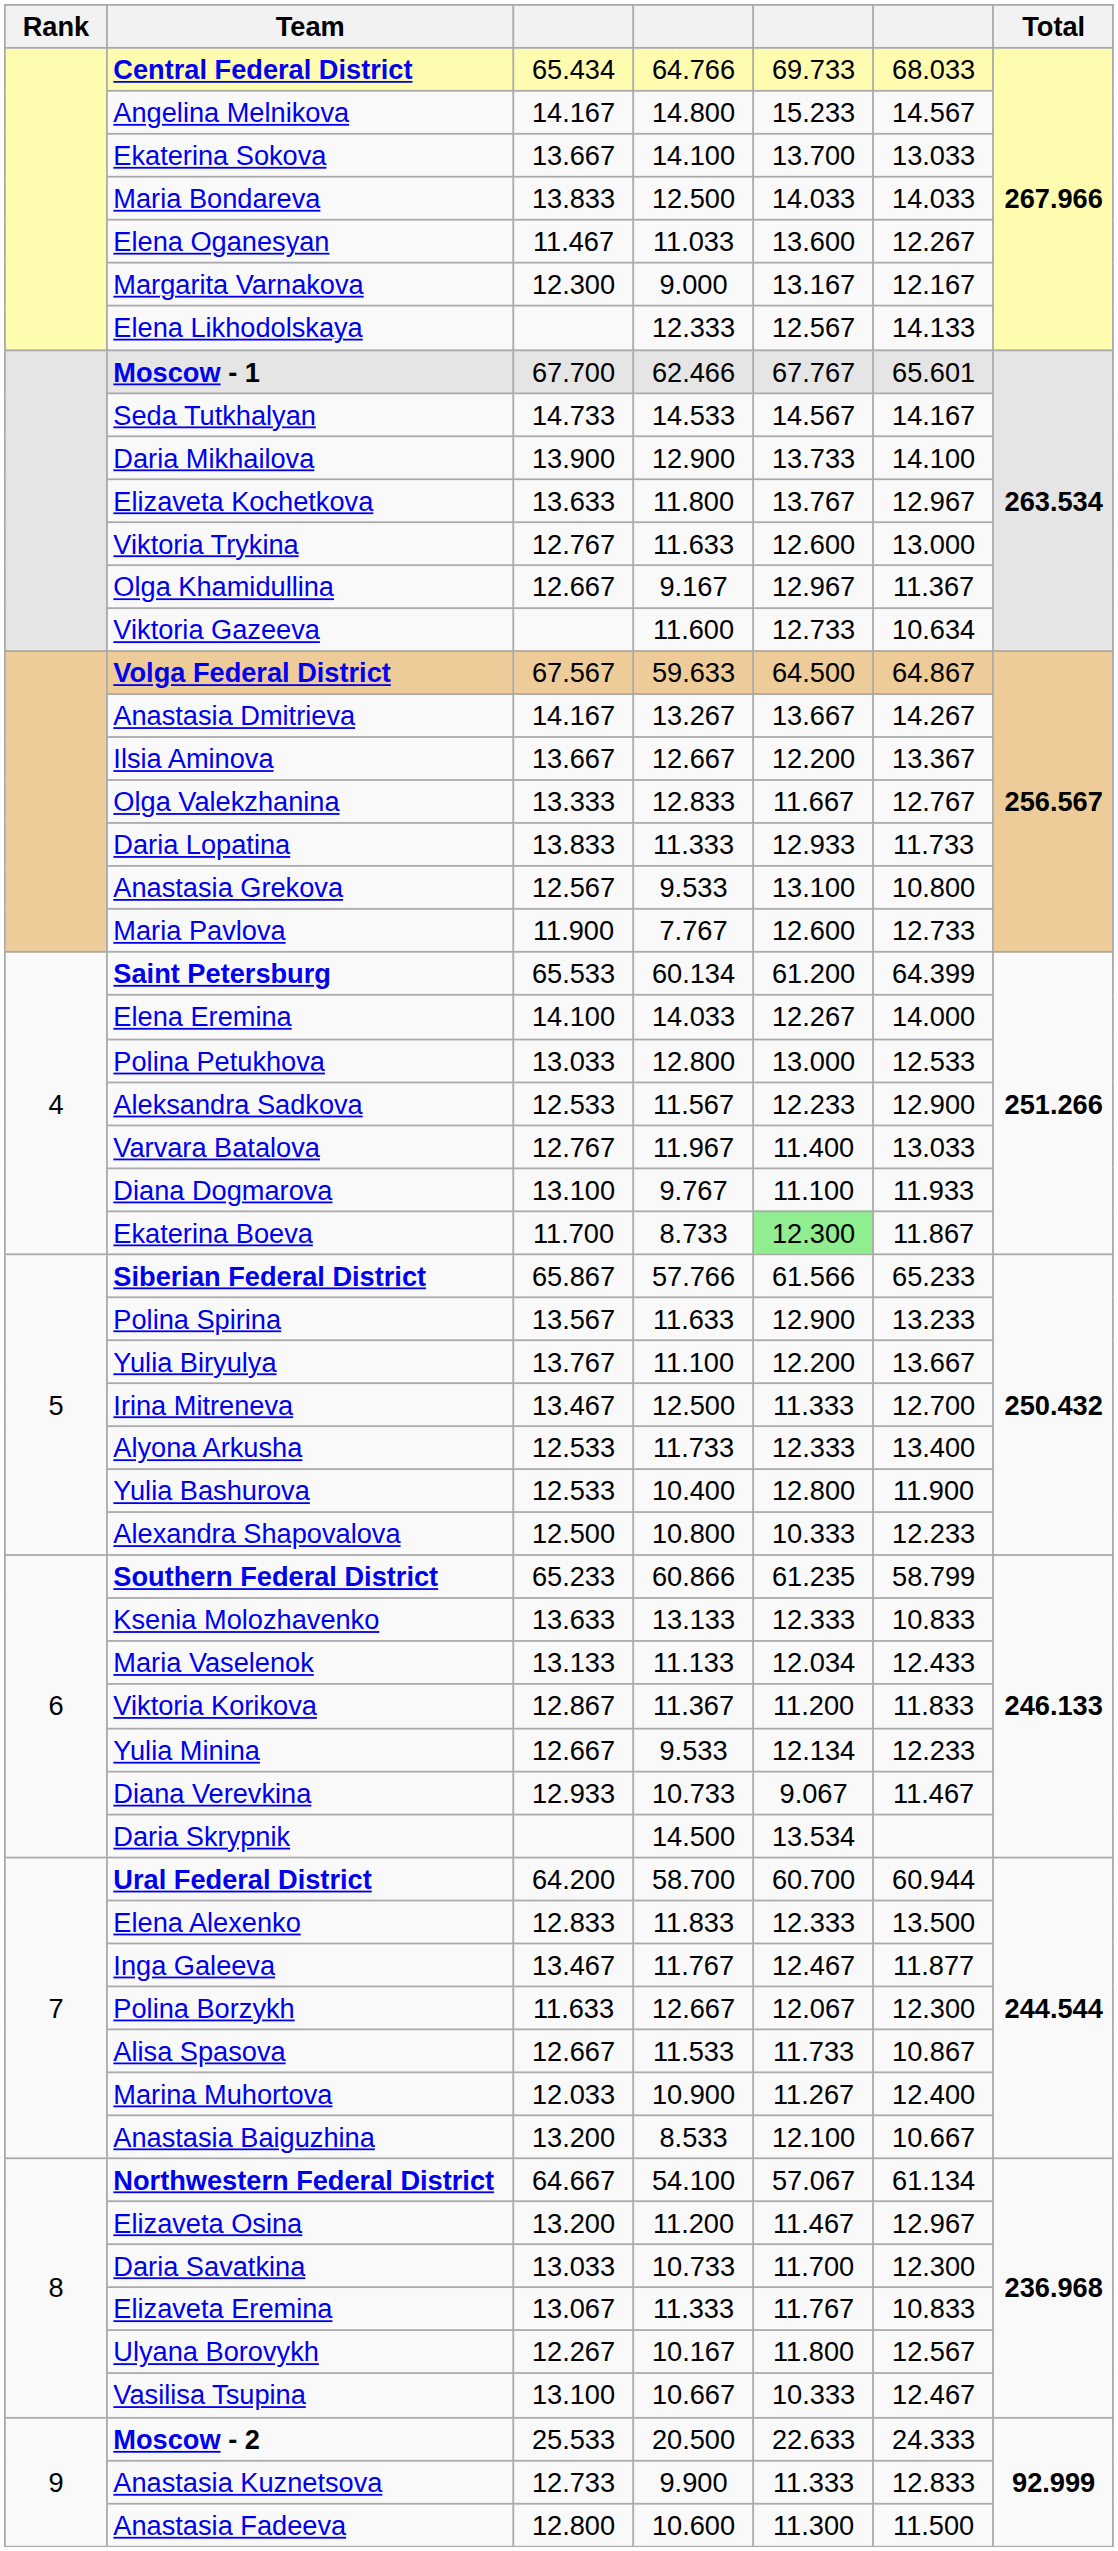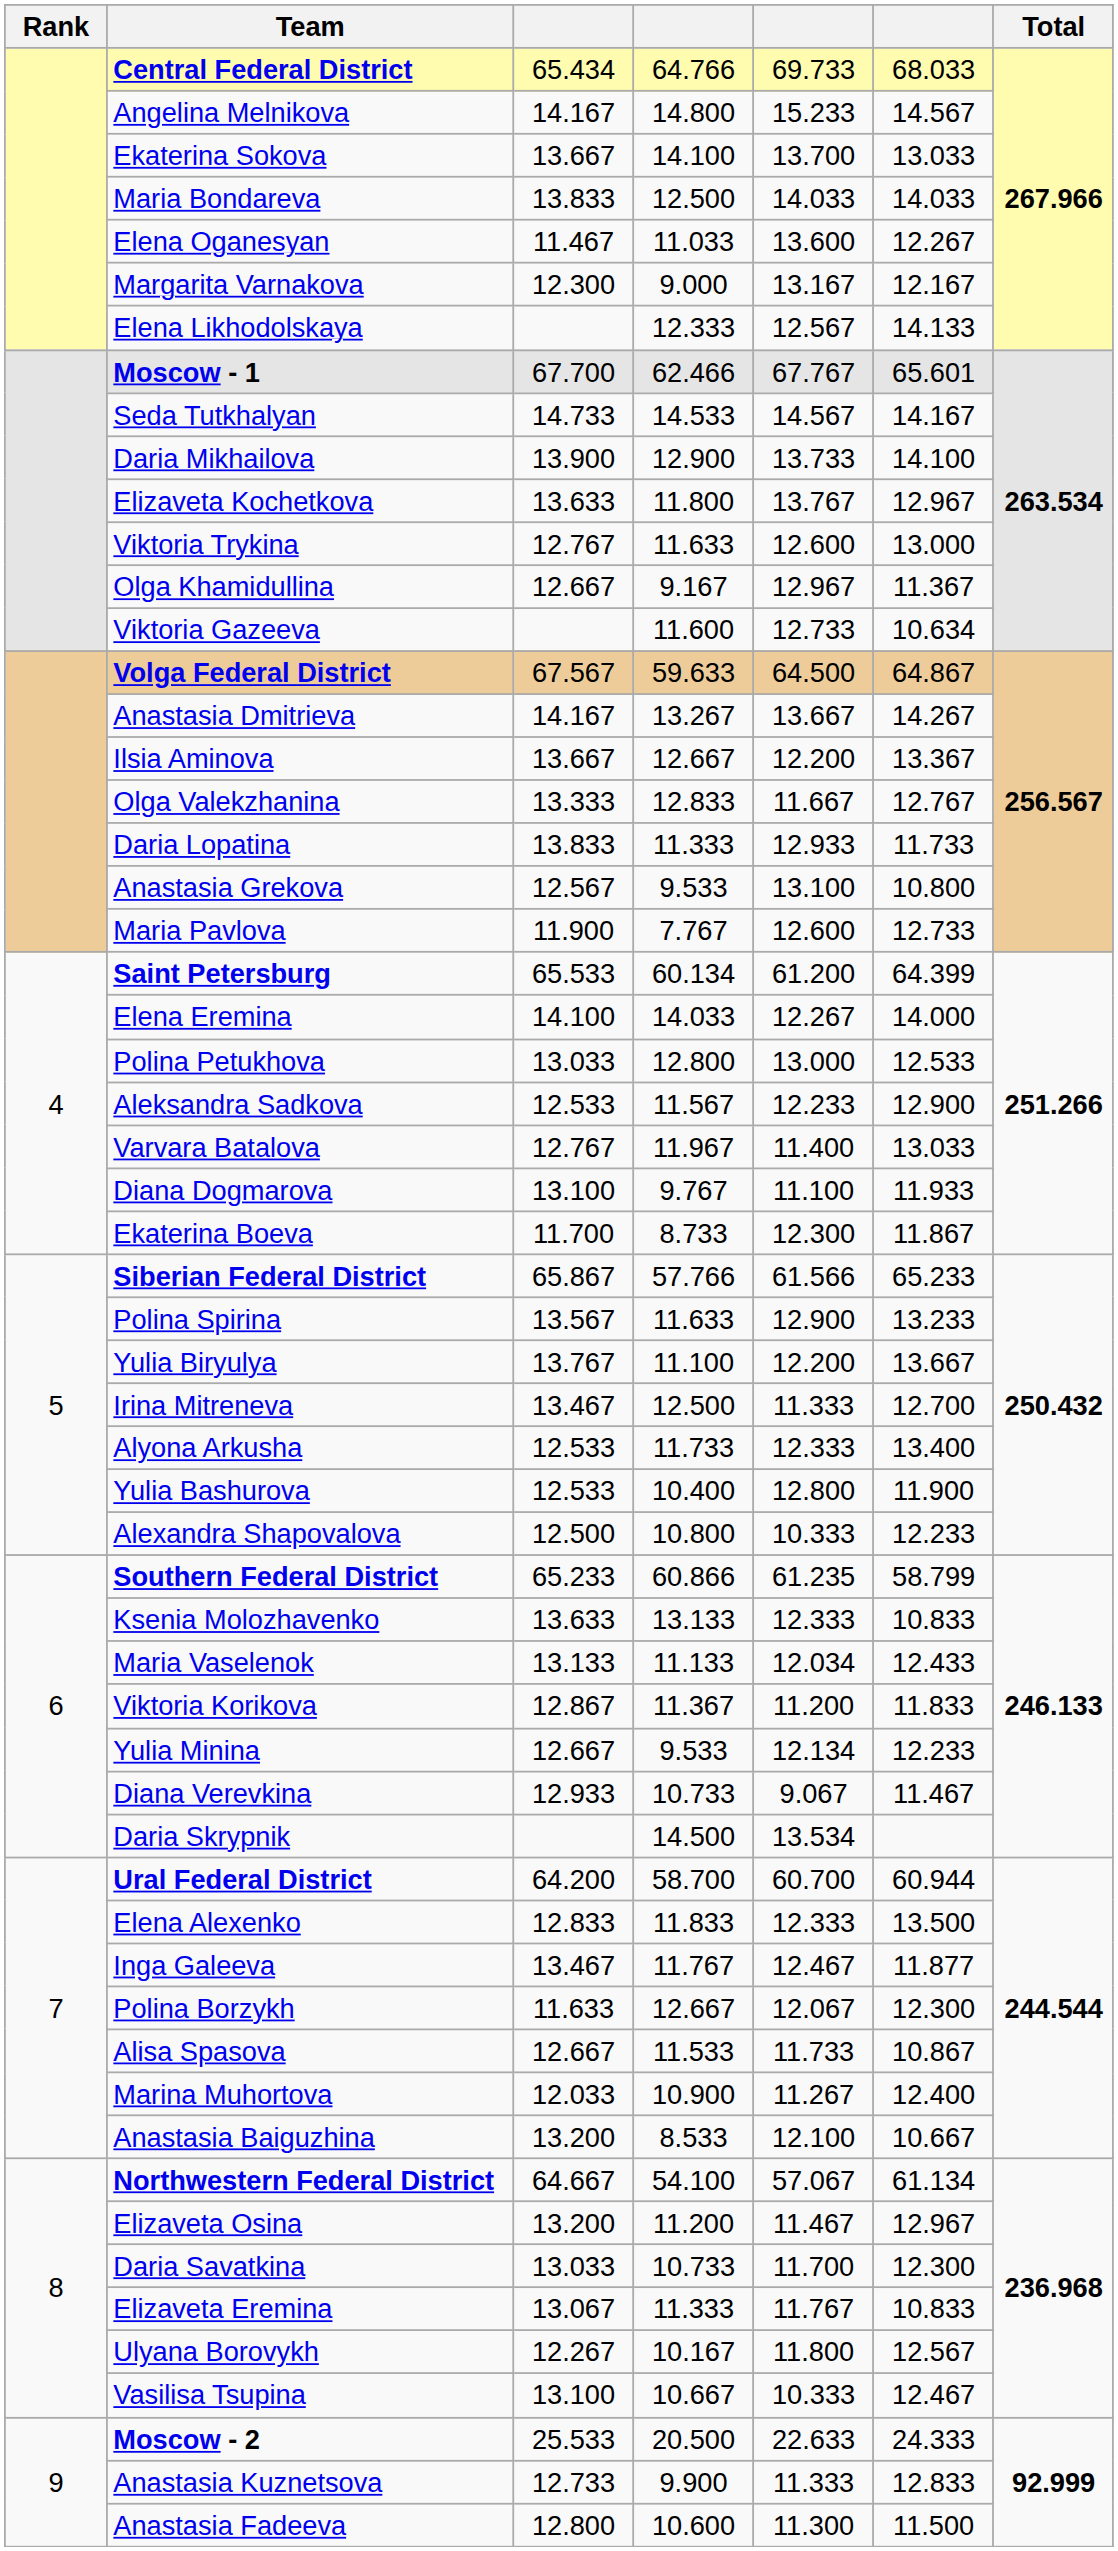Ekaterina Boeva | column 5: lightgreen background -> no background
